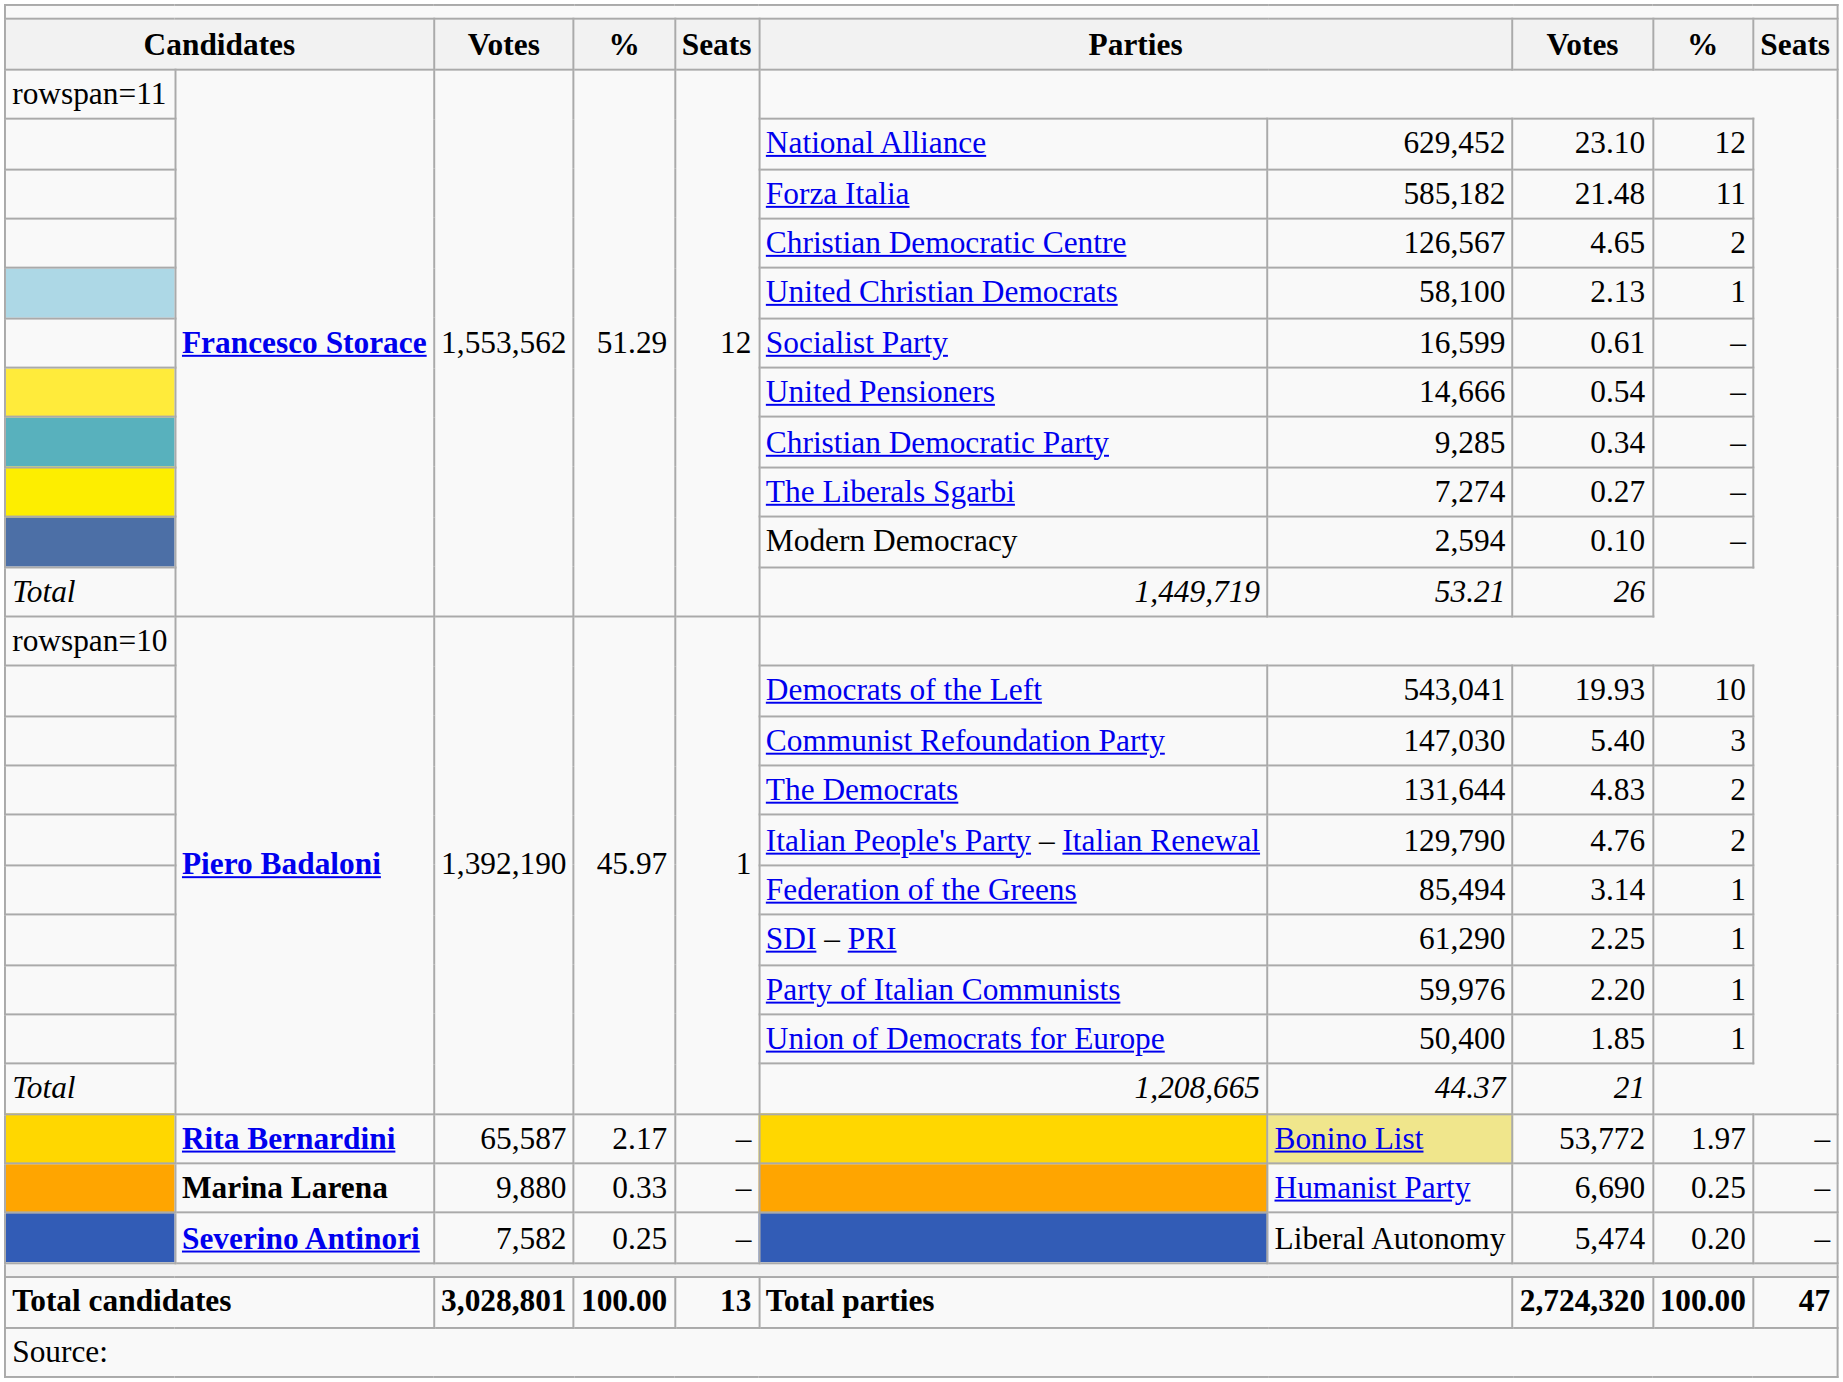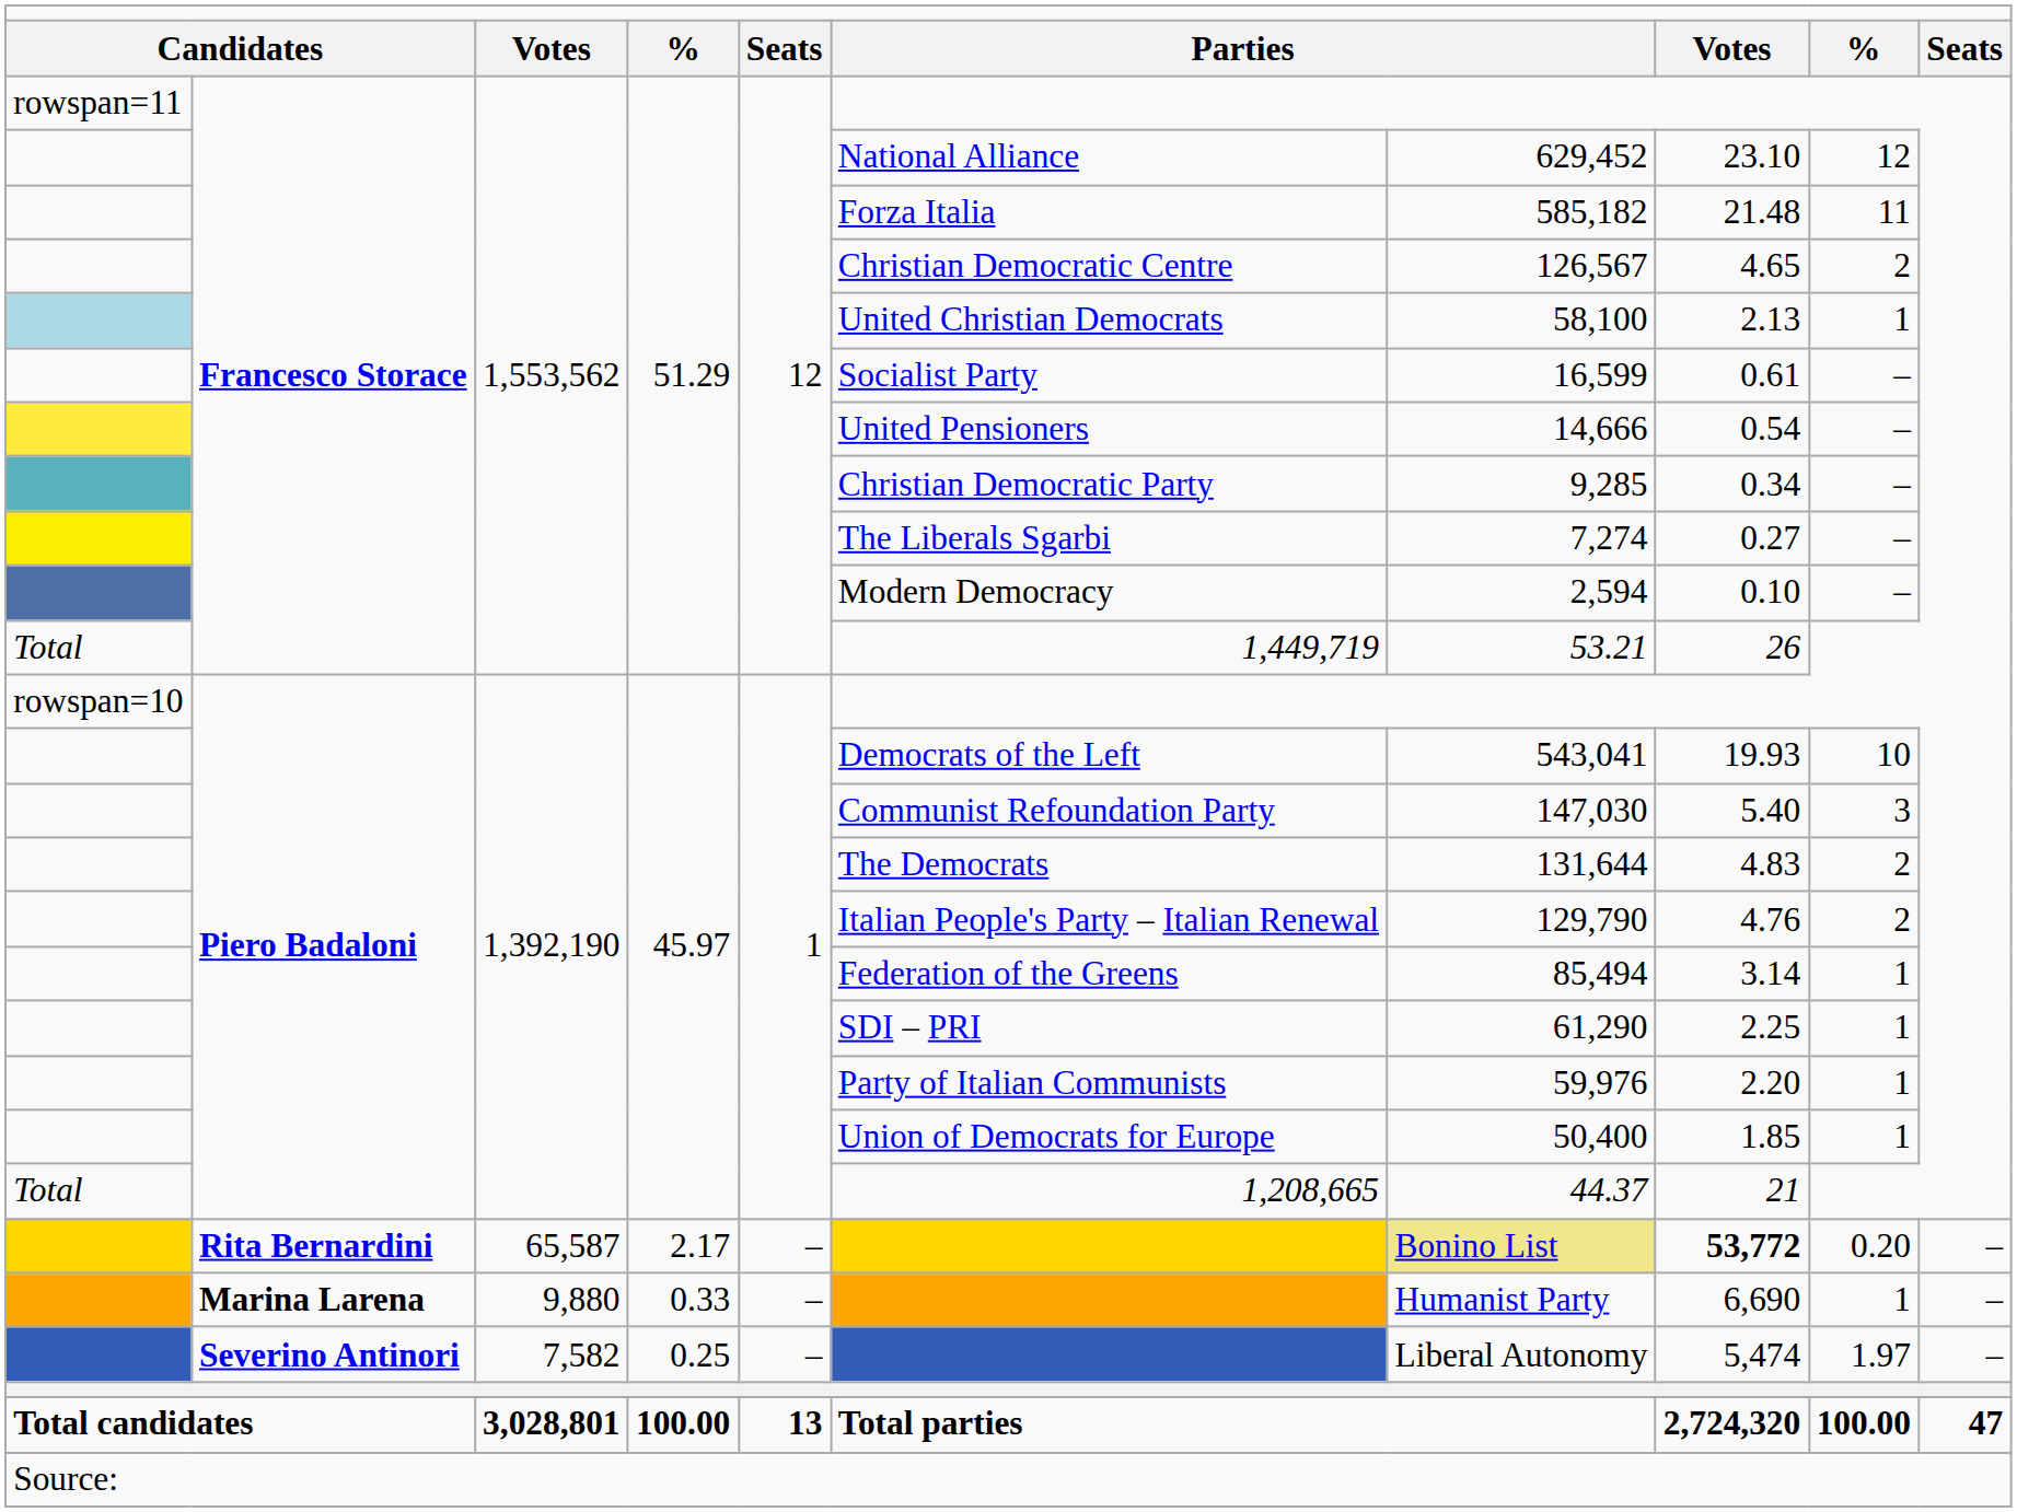Rita Bernardini | column 8: normal -> bold
Rita Bernardini | column 9: 1.97 -> 0.20
Marina Larena | column 9: 0.25 -> 1
Severino Antinori | column 9: 0.20 -> 1.97
